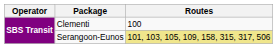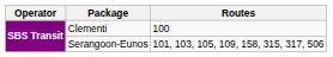Serangoon-Eunos | Routes: khaki background -> no background
